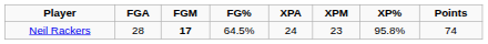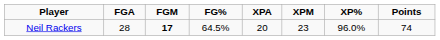Neil Rackers | XPA: 24 -> 20
Neil Rackers | XP%: 95.8% -> 96.0%
